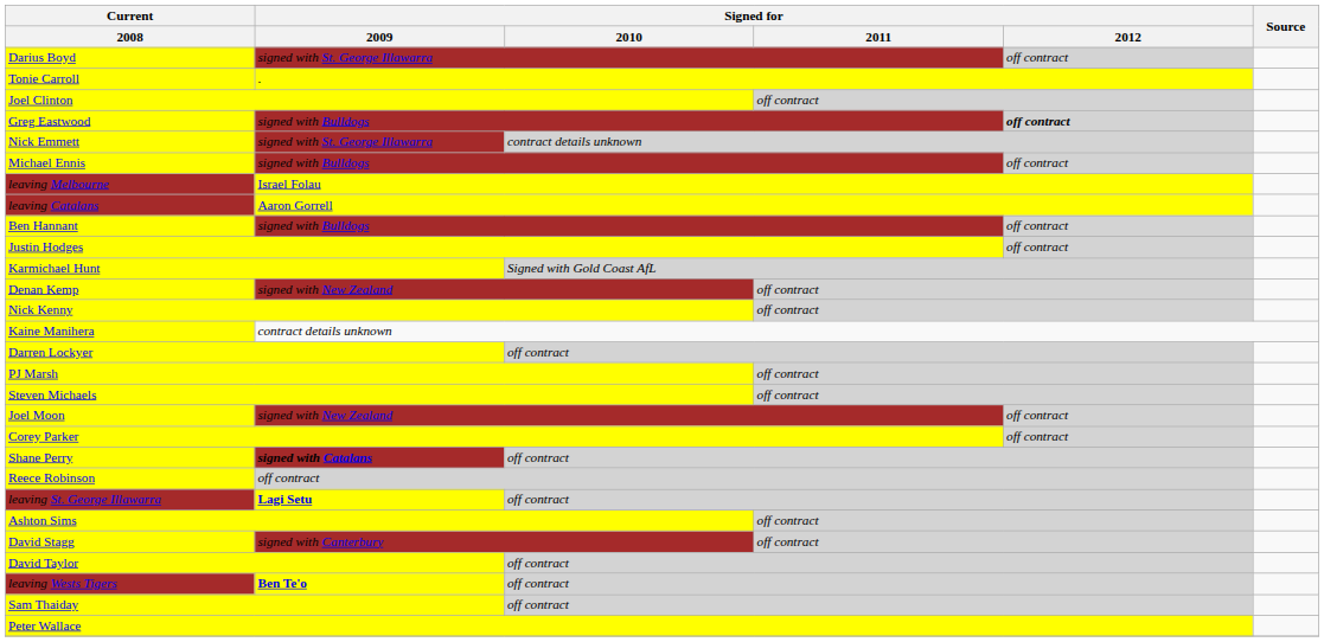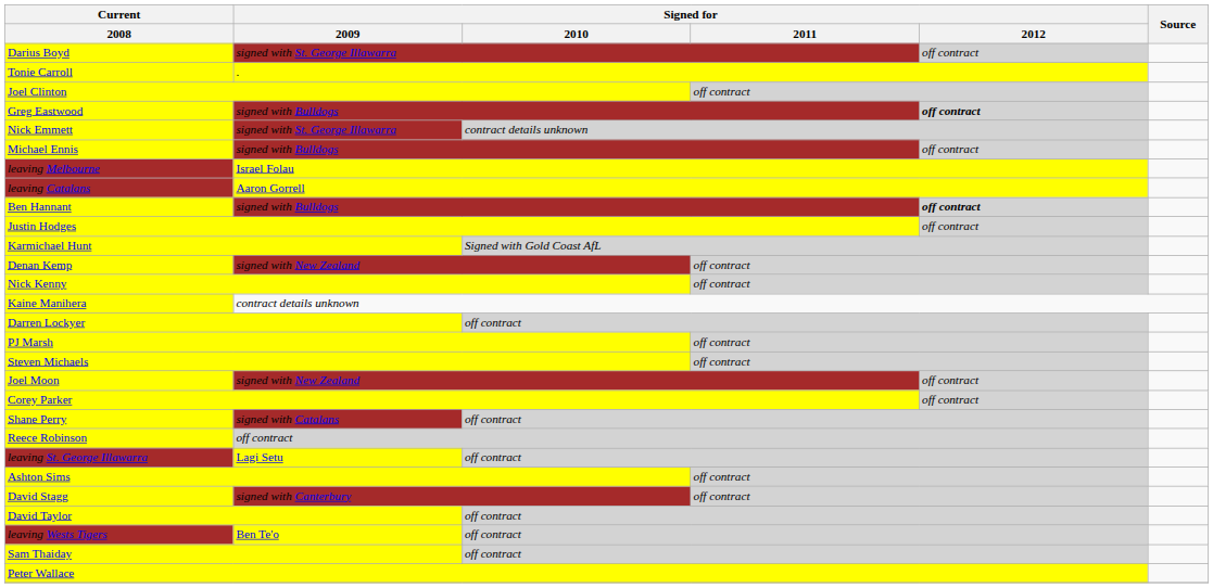Ben Hannant | Signed for / 2012: normal -> bold
Shane Perry | Signed for / 2009: bold -> normal
leaving St. George Illawarra | Signed for / 2009: bold -> normal
leaving Wests Tigers | Signed for / 2009: bold -> normal
